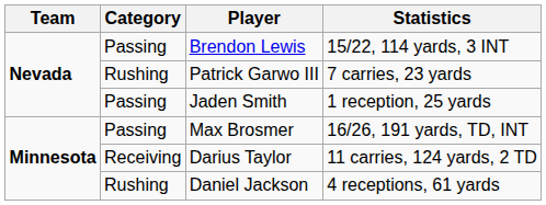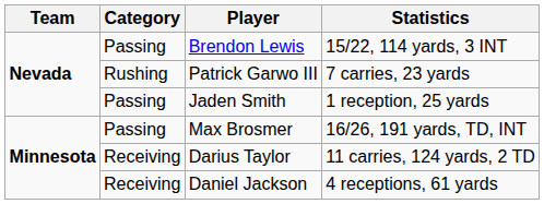Daniel Jackson | Category: Rushing -> Receiving
